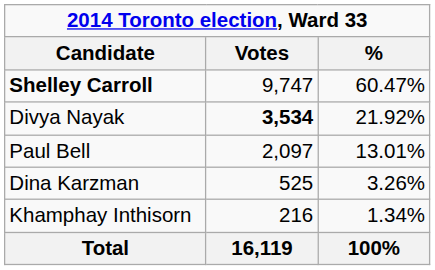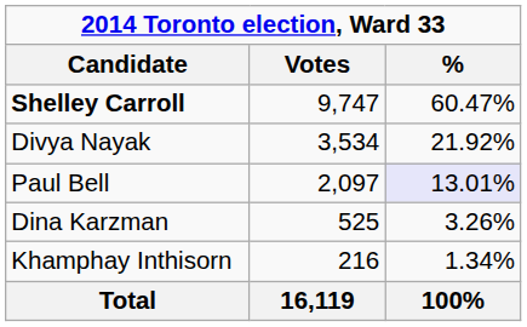Divya Nayak | Votes: bold -> normal
Paul Bell | %: no background -> lavender background
